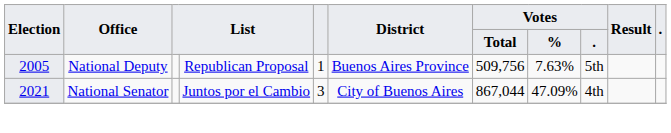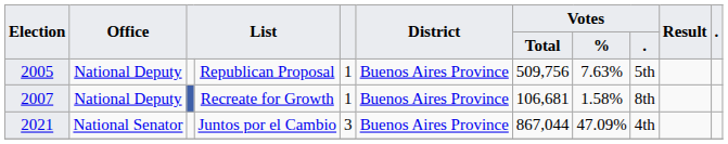+ row: 2007 | National Deputy | Recreate for Growth | 1 | Buenos Aires Province | 106,681 | 1.58% | 8th
Juntos por el Cambio | District: City of Buenos Aires -> Buenos Aires Province
